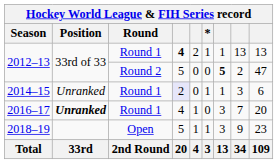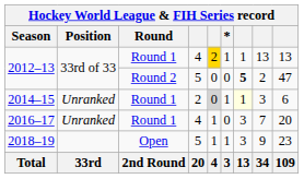2012–13 / Round 1 | column 4: bold -> normal
2012–13 / Round 1 | column 5: no background -> gold background
2014–15 | column 4: lavender background -> no background
2014–15 | column 5: no background -> lightgrey background
2014–15 | column 7: no background -> lightyellow background
2016–17 | Position: bold -> normal
